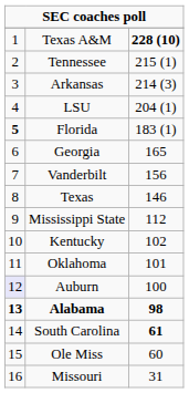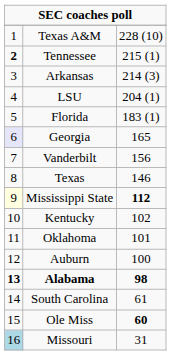Texas A&M | column 3: bold -> normal
Tennessee | column 1: normal -> bold
Florida | column 1: bold -> normal
Georgia | column 1: no background -> lavender background
Mississippi State | column 1: no background -> lightyellow background
Mississippi State | column 3: normal -> bold
Auburn | column 1: lavender background -> no background
South Carolina | column 3: bold -> normal
Ole Miss | column 3: normal -> bold
Missouri | column 1: no background -> lightblue background
